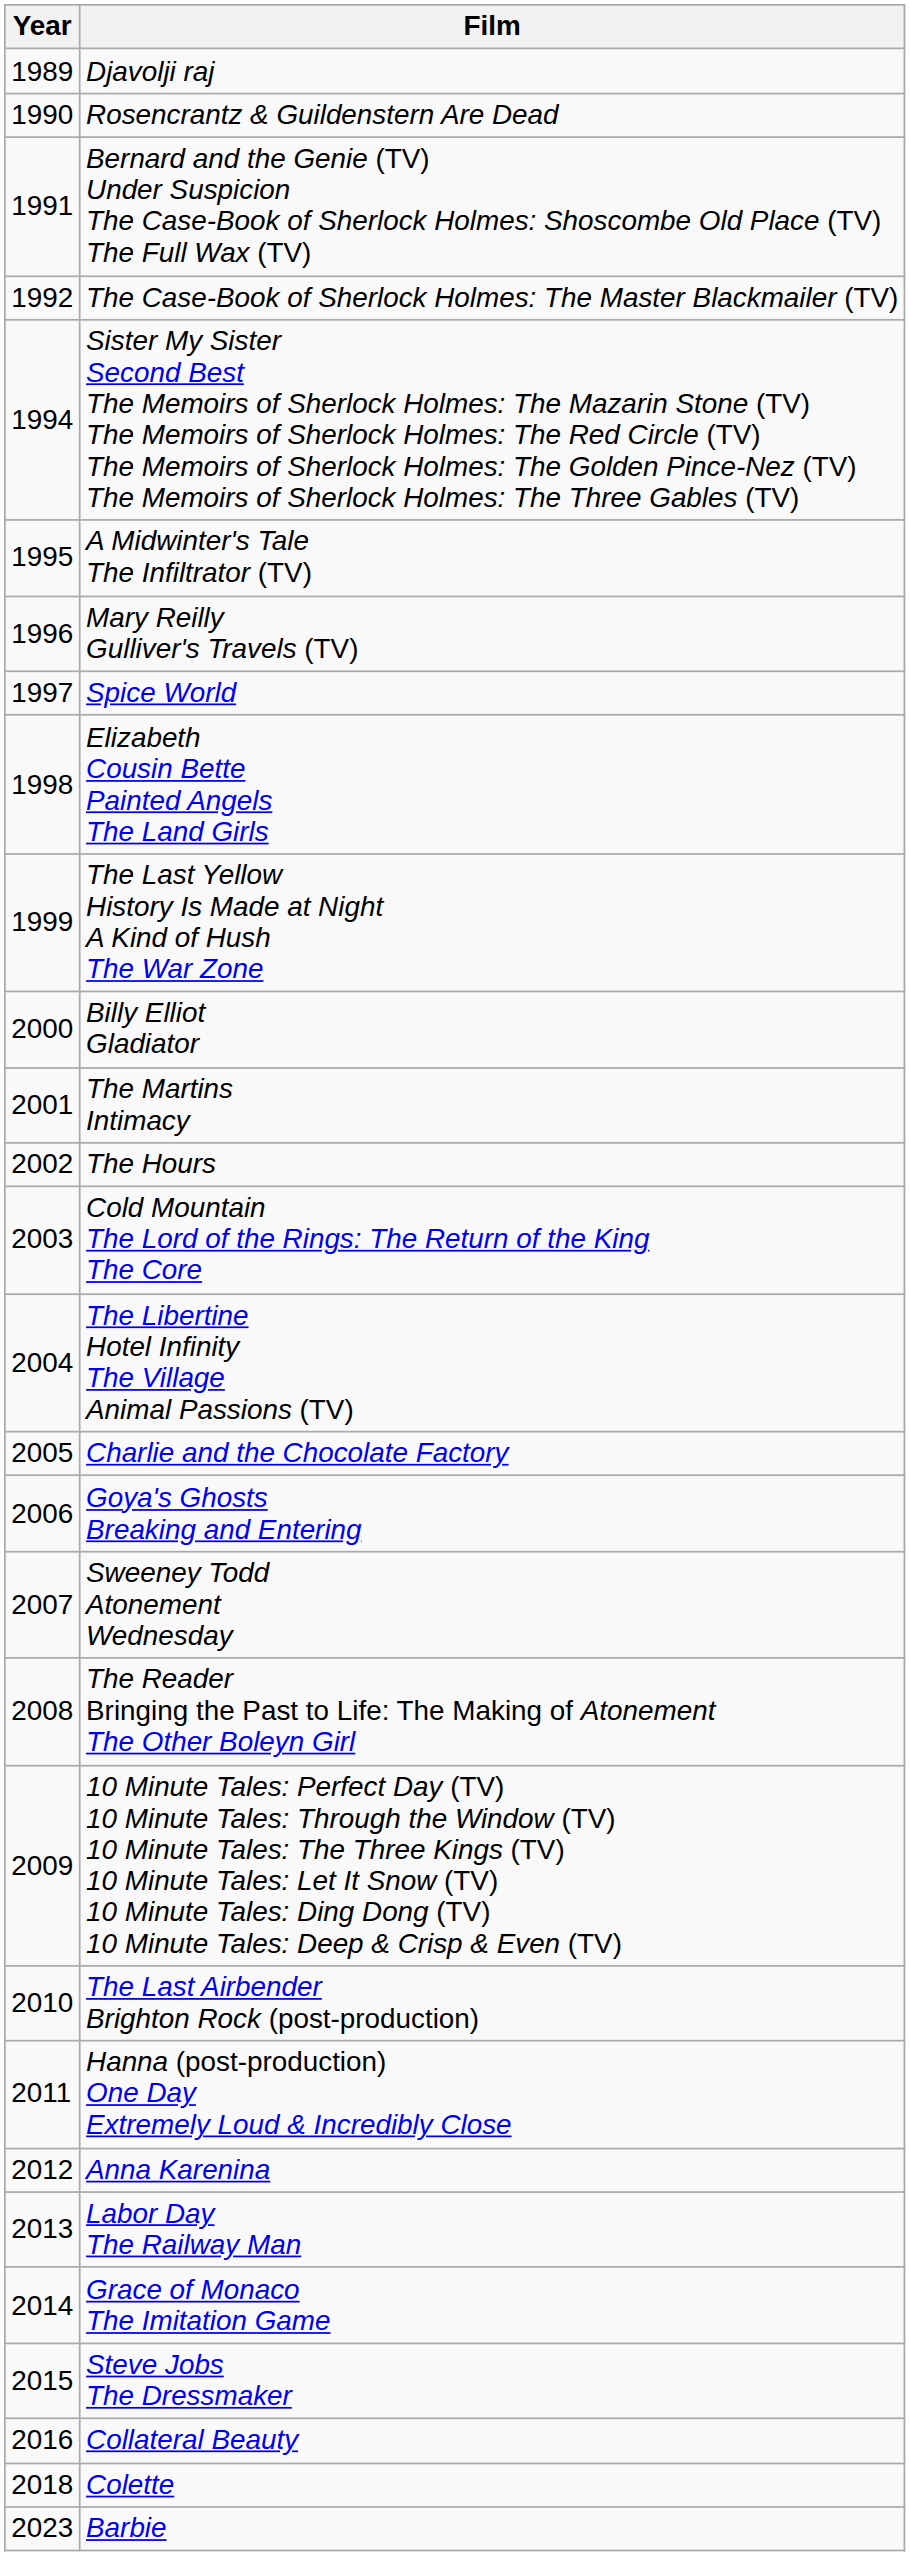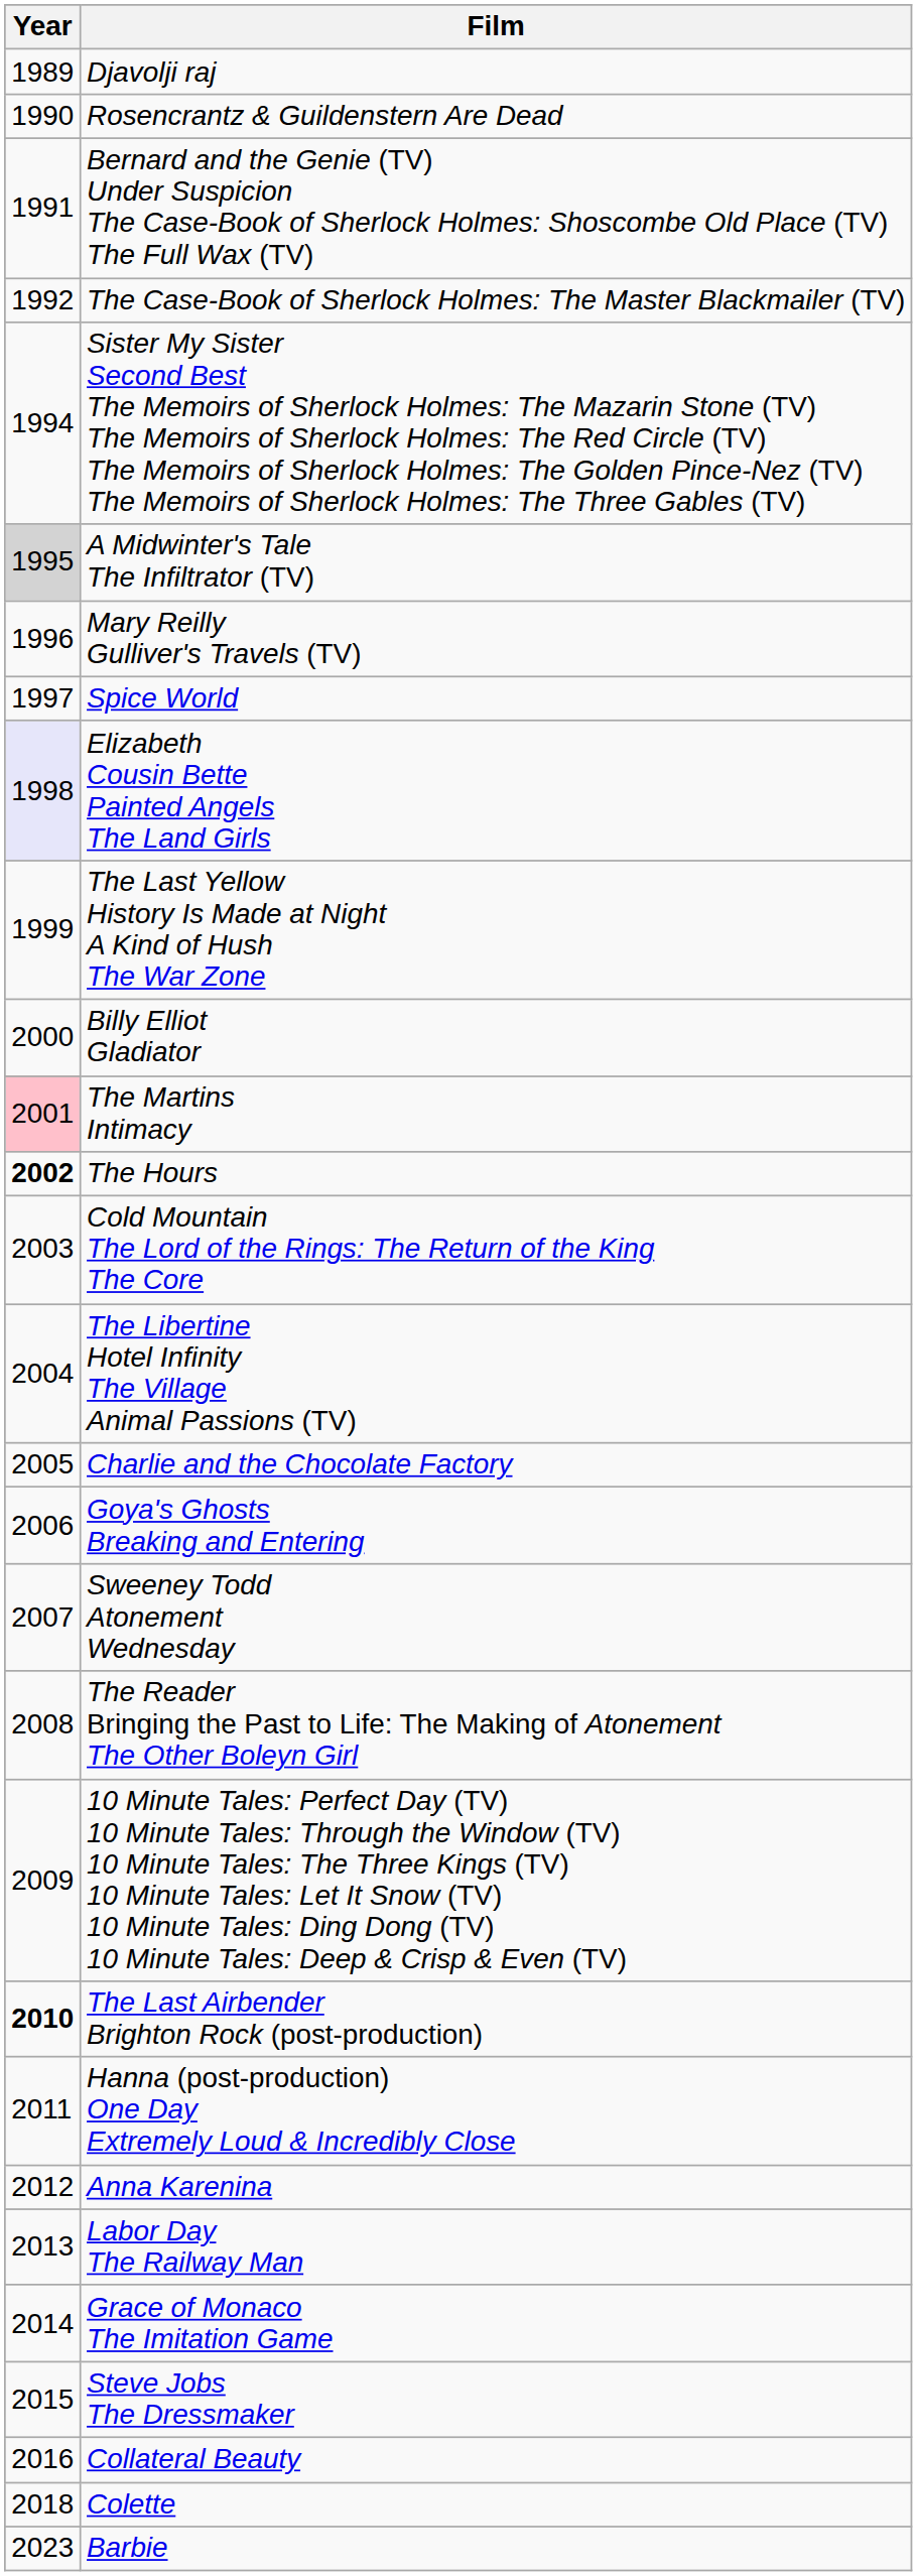A Midwinter's Tale The Infiltrator (TV) | Year: no background -> lightgrey background
Elizabeth Cousin Bette Painted Angels The Land Girls | Year: no background -> lavender background
The Martins Intimacy | Year: no background -> pink background
The Hours | Year: normal -> bold
The Last Airbender Brighton Rock (post-production) | Year: normal -> bold
